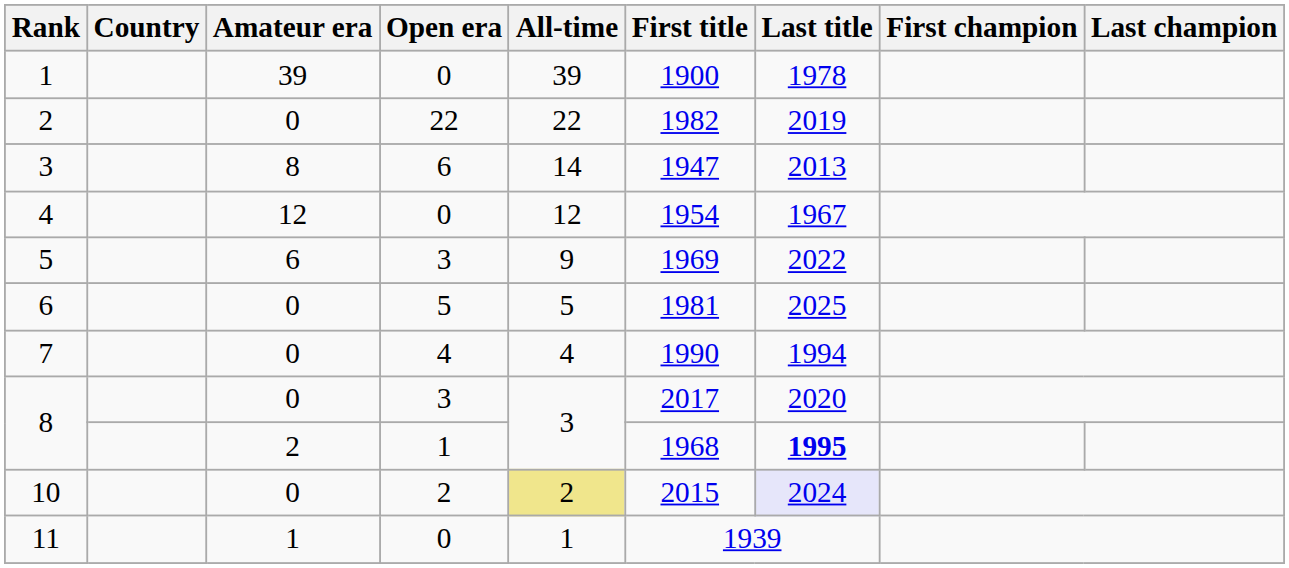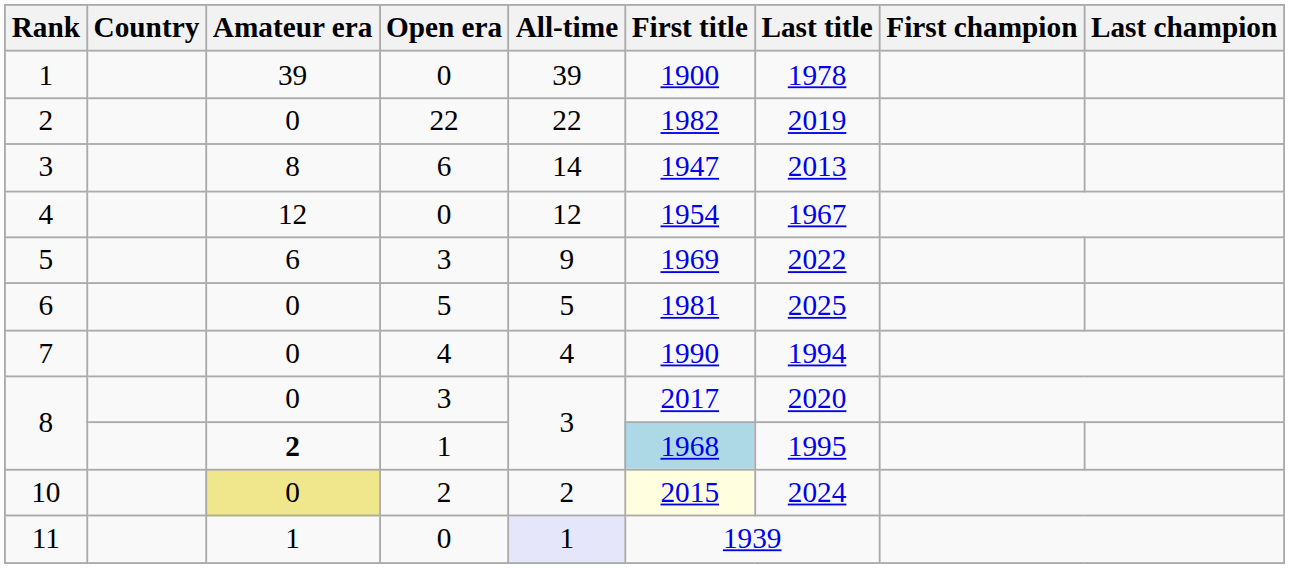8 / 1 | Amateur era: normal -> bold
8 / 1 | First title: no background -> lightblue background
8 / 1 | Last title: bold -> normal
10 | Amateur era: no background -> khaki background
10 | All-time: khaki background -> no background
10 | First title: no background -> lightyellow background
10 | Last title: lavender background -> no background
11 | All-time: no background -> lavender background
